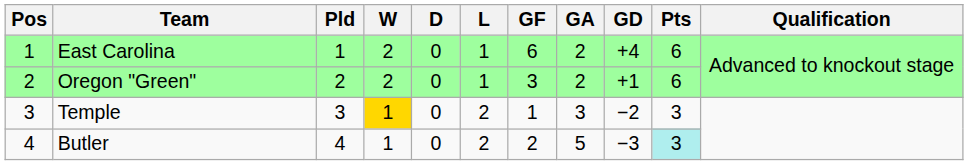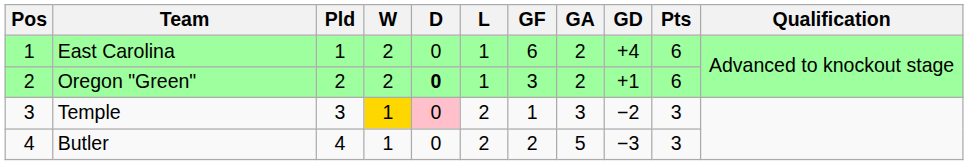Oregon "Green" | D: normal -> bold
Temple | D: no background -> pink background
Butler | Pts: paleturquoise background -> no background
